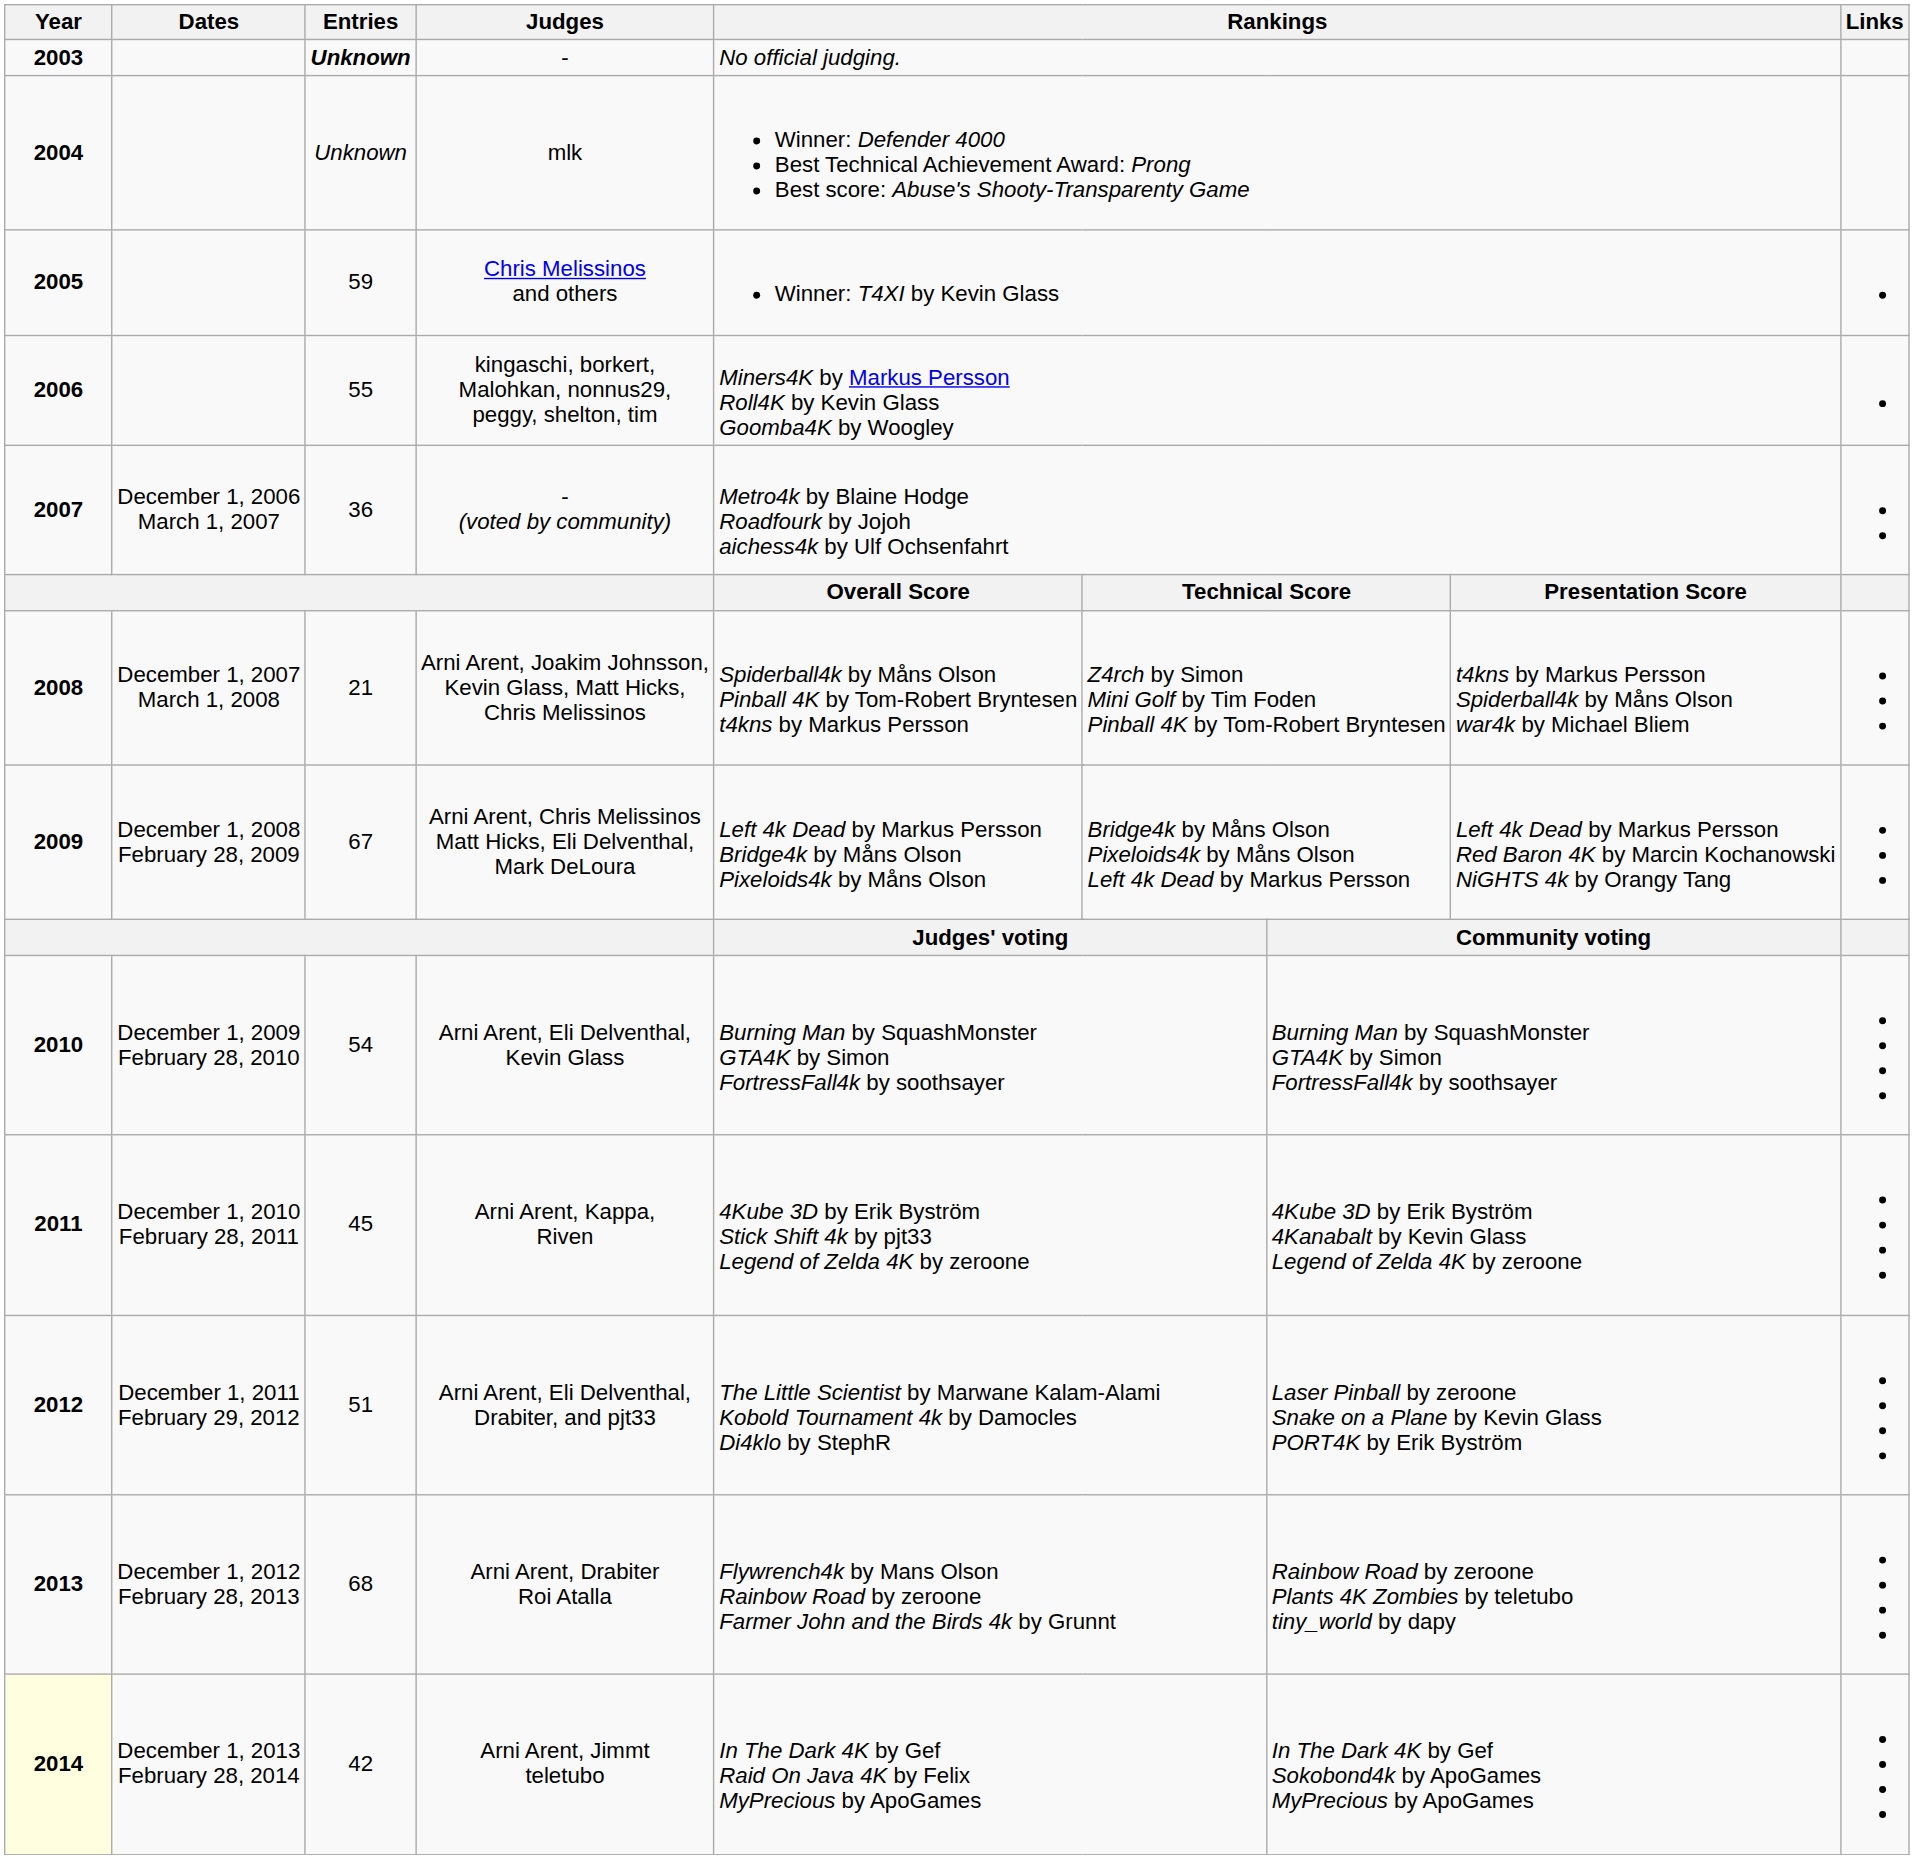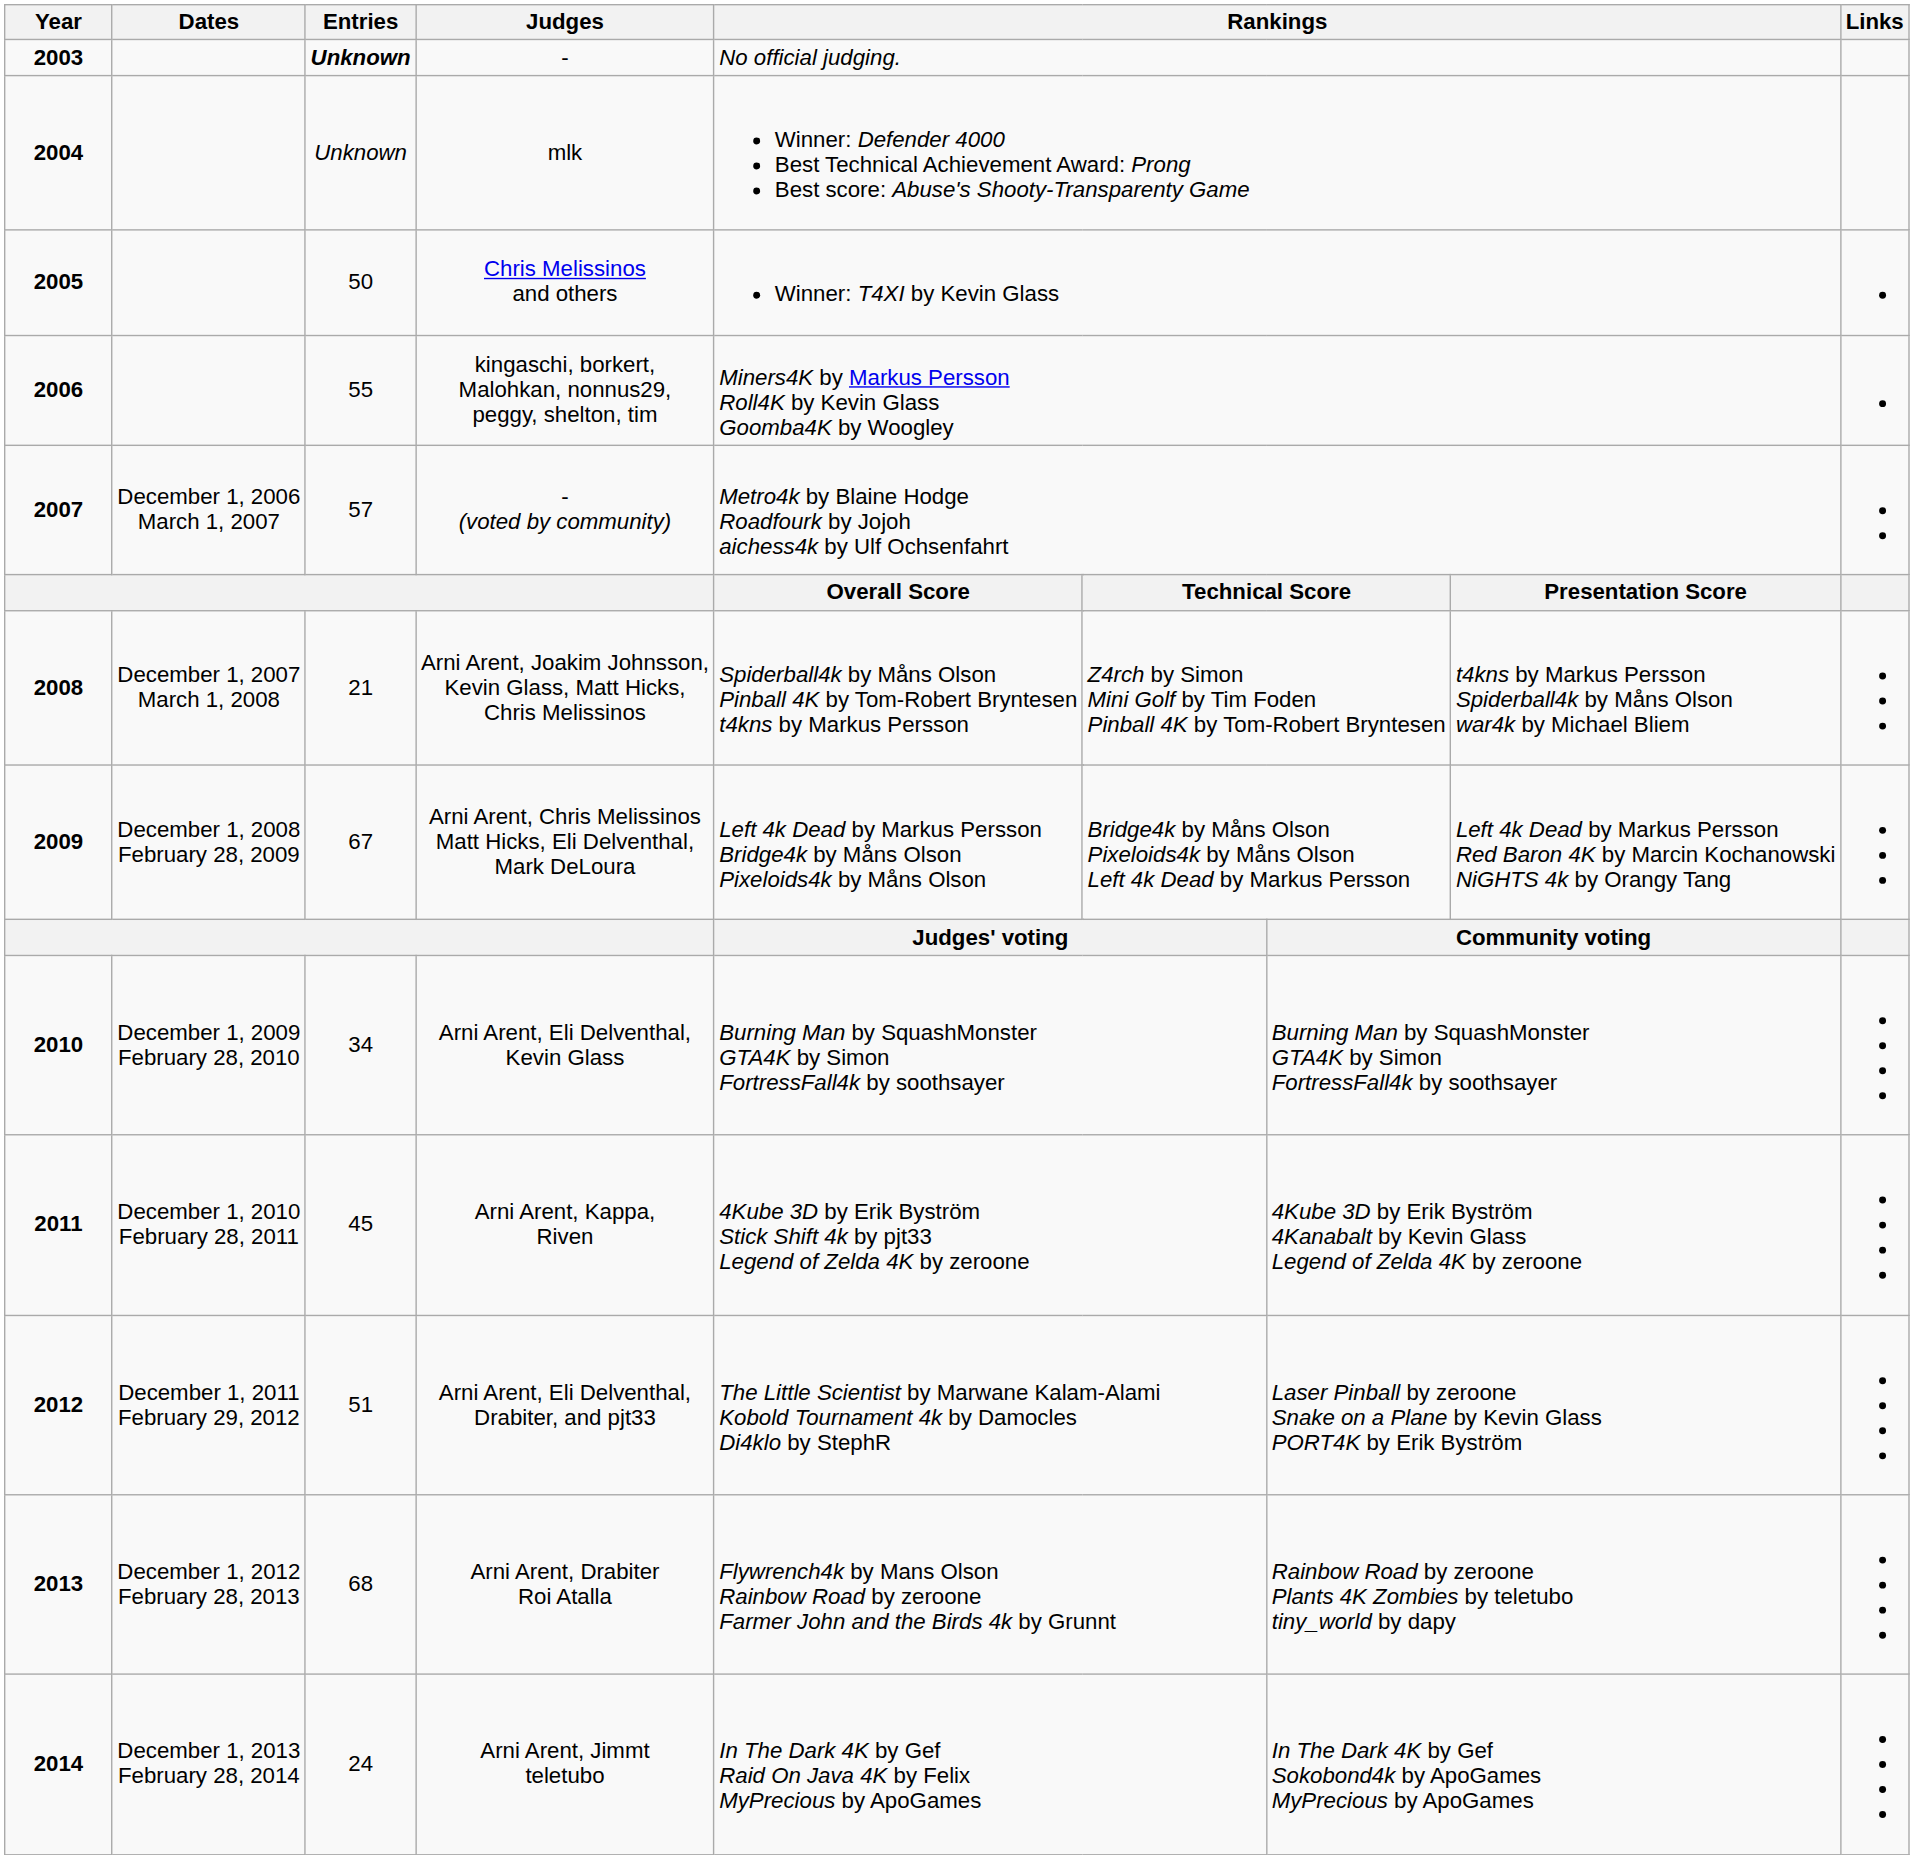Chris Melissinos and others | Entries: 59 -> 50
- (voted by community) | Entries: 36 -> 57
Arni Arent, Eli Delventhal, Kevin Glass | Entries: 54 -> 34
Arni Arent, Jimmt teletubo | Year: lightyellow background -> no background
Arni Arent, Jimmt teletubo | Entries: 42 -> 24
